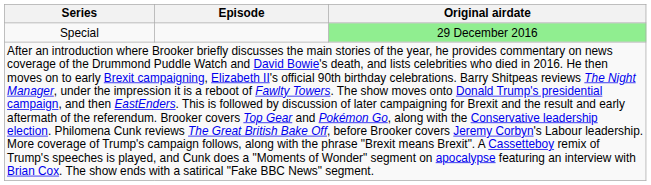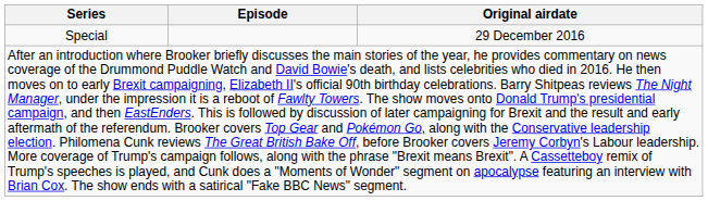Special | Original airdate: lightgreen background -> no background
